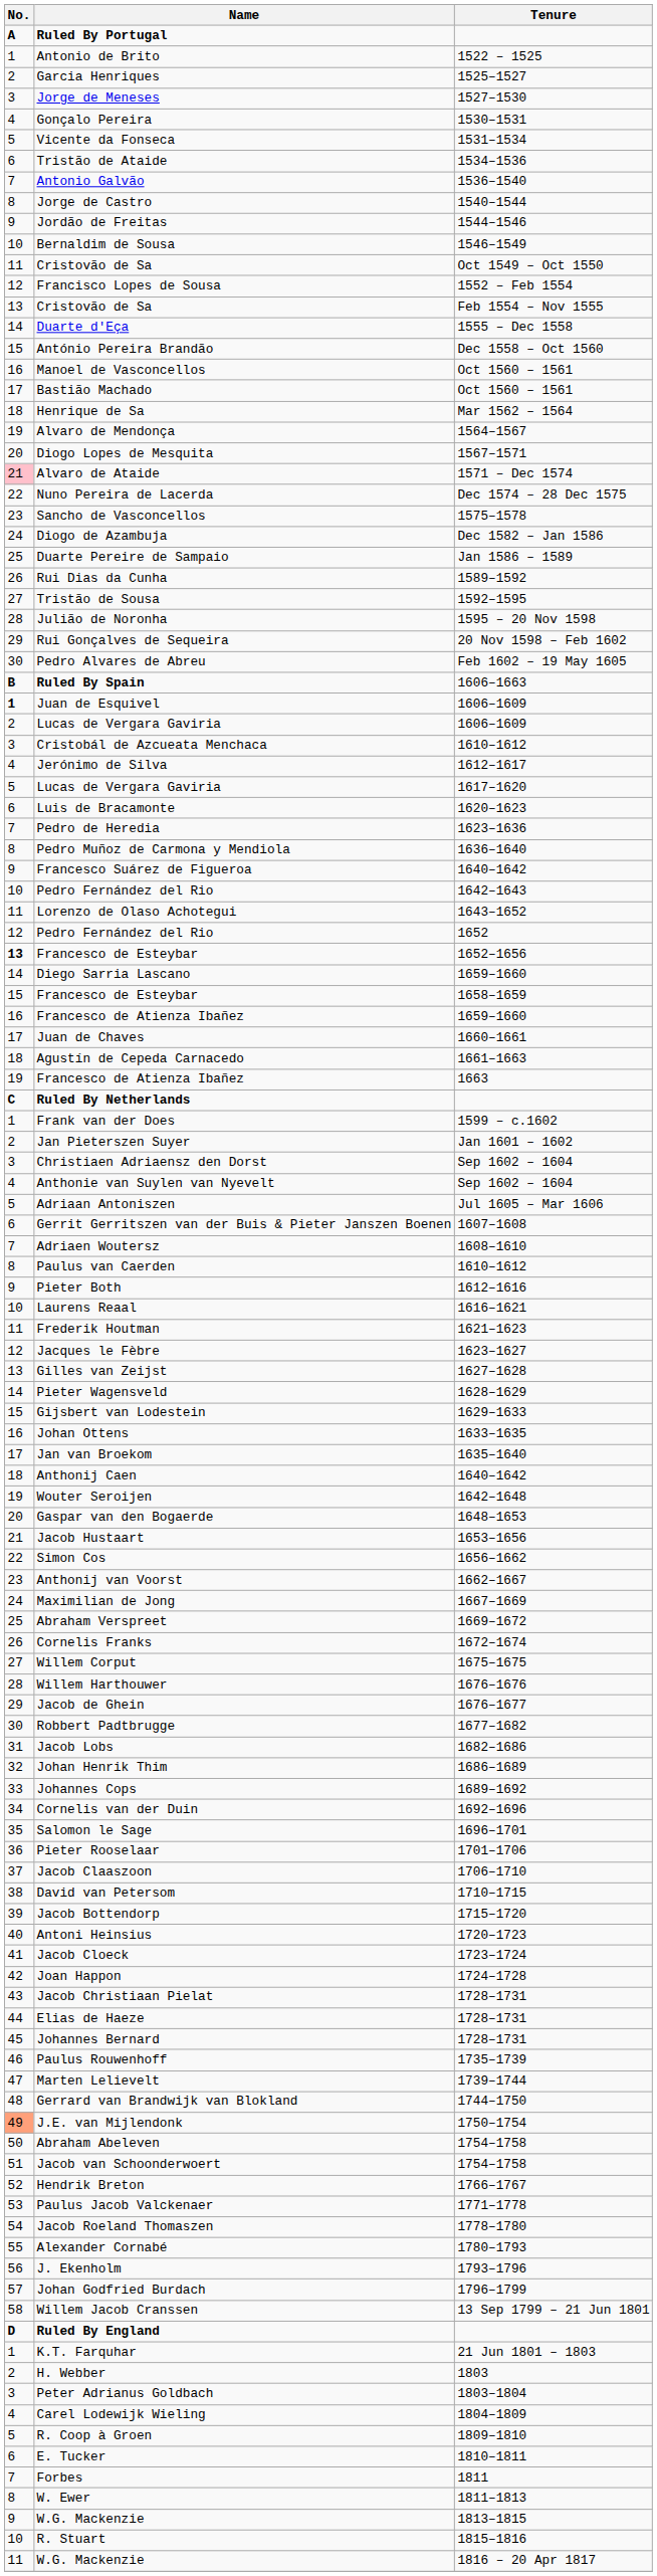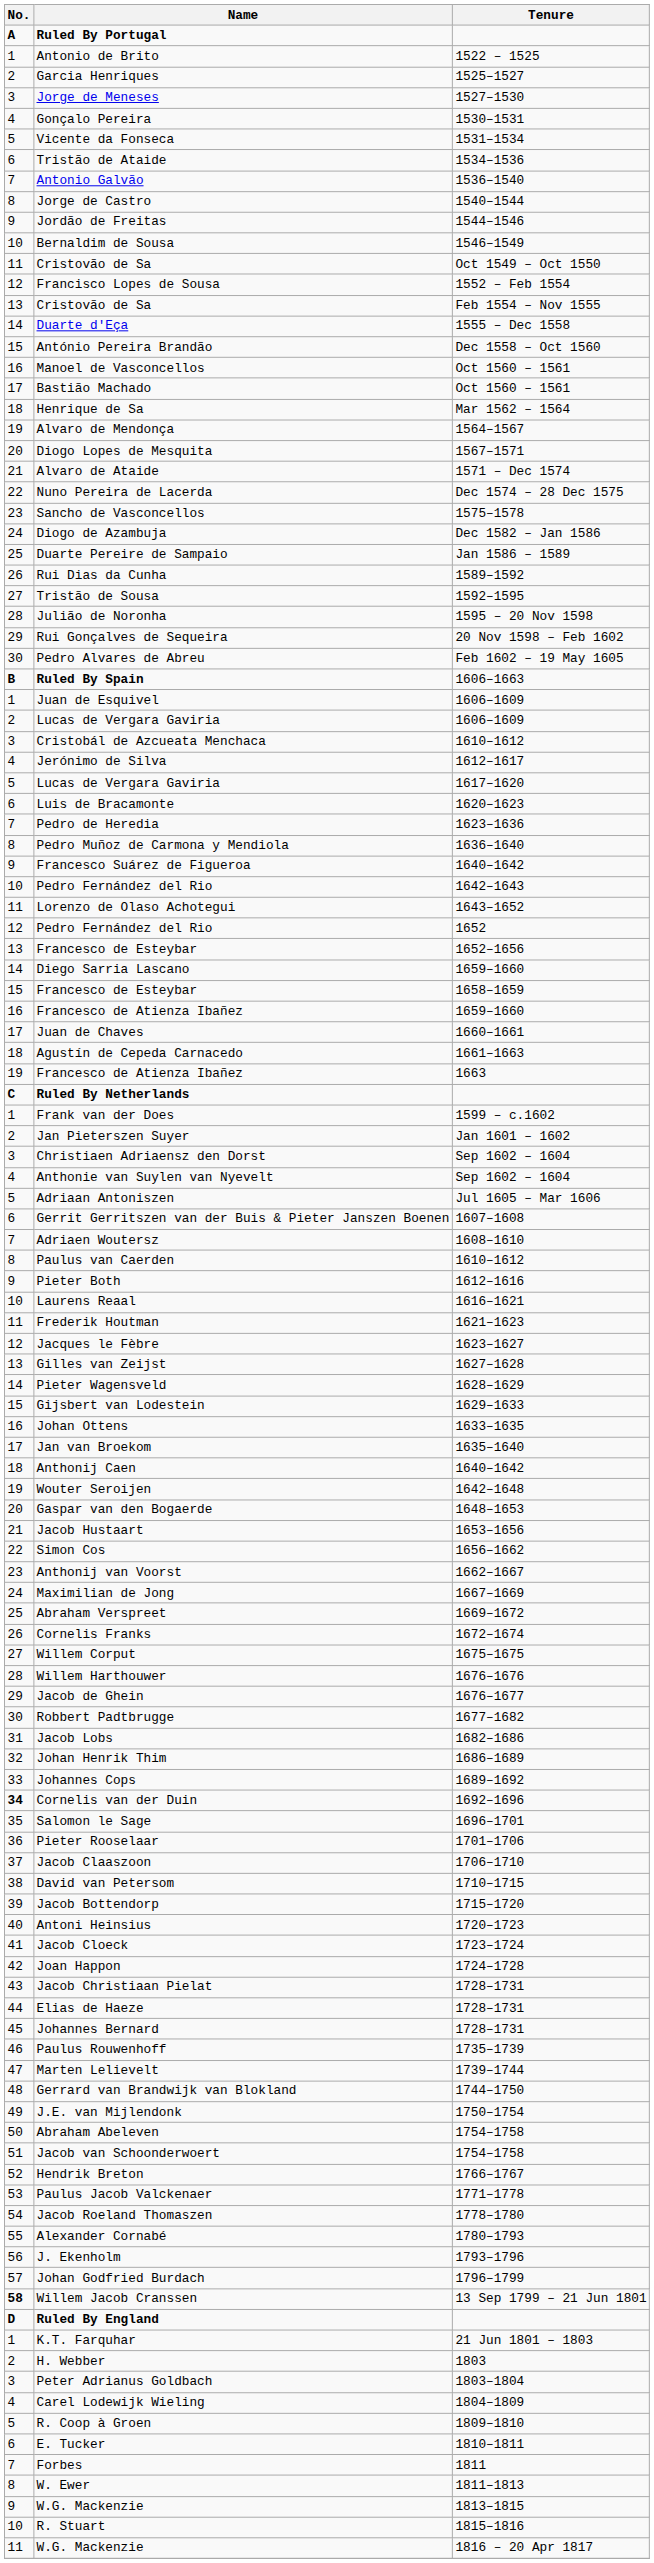Alvaro de Ataide | No.: pink background -> no background
Juan de Esquivel | No.: bold -> normal
Francesco de Esteybar / 1652–1656 | No.: bold -> normal
Cornelis van der Duin | No.: normal -> bold
J.E. van Mijlendonk | No.: lightsalmon background -> no background
Willem Jacob Cranssen | No.: normal -> bold
